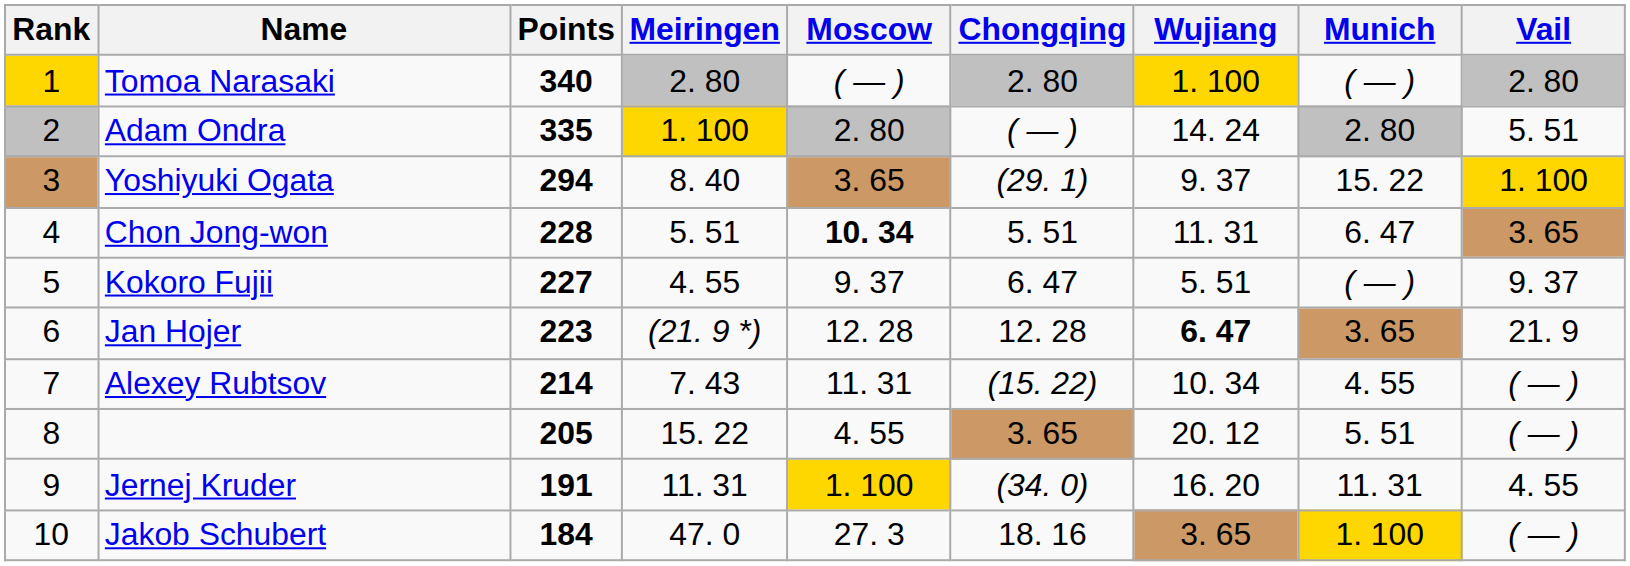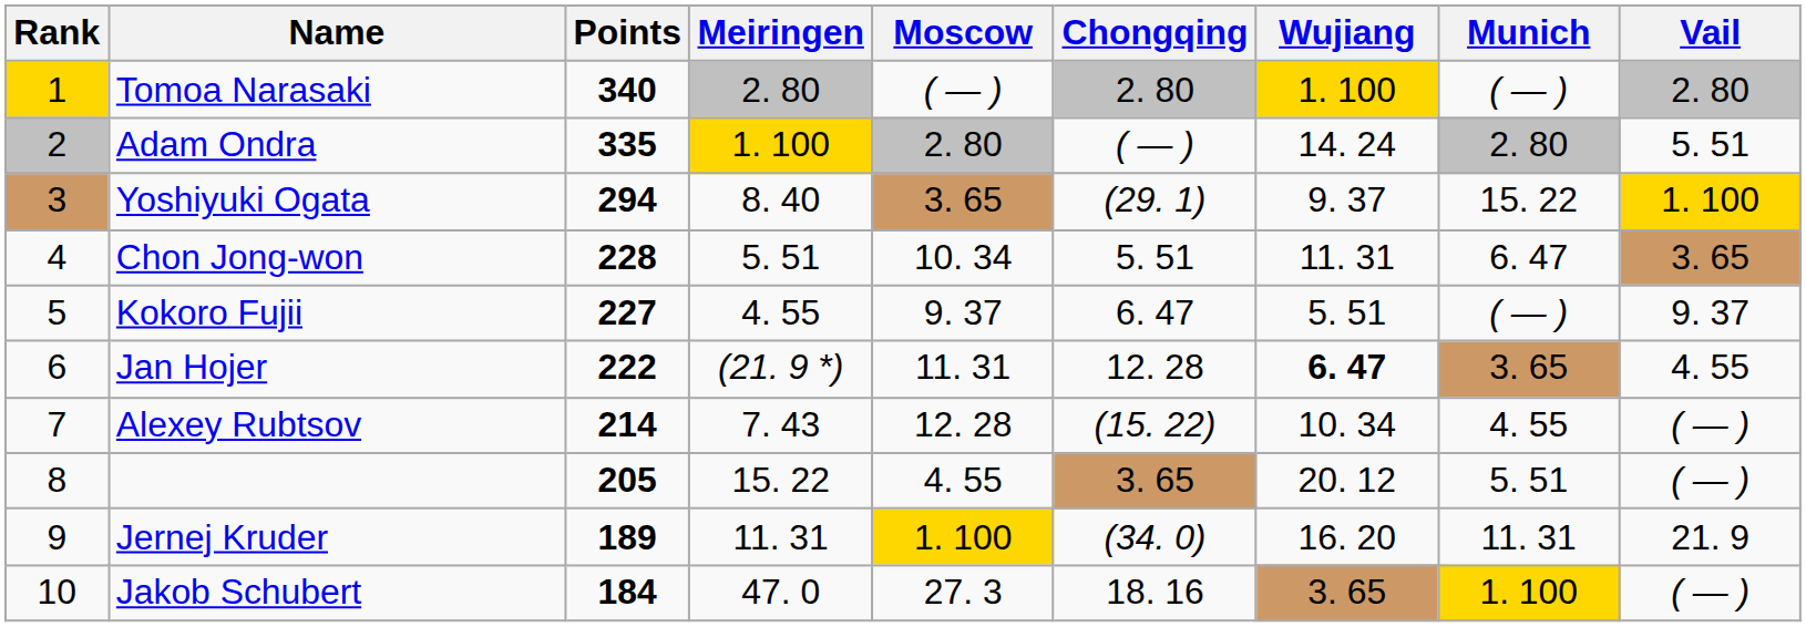Chon Jong-won | Moscow: bold -> normal
Jan Hojer | Points: 223 -> 222
Jan Hojer | Moscow: 12. 28 -> 11. 31
Jan Hojer | Vail: 21. 9 -> 4. 55
Alexey Rubtsov | Moscow: 11. 31 -> 12. 28
Jernej Kruder | Points: 191 -> 189
Jernej Kruder | Vail: 4. 55 -> 21. 9
